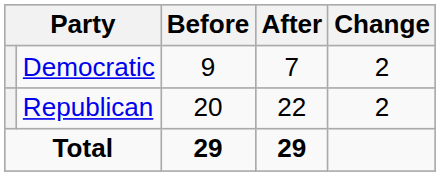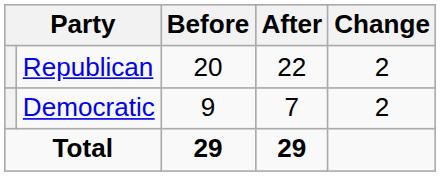rows swapped: Republican <-> Democratic
